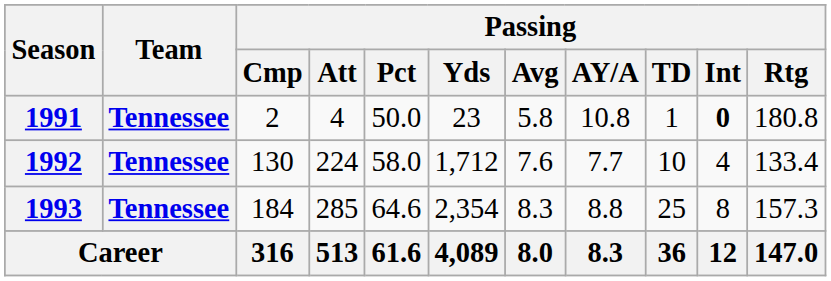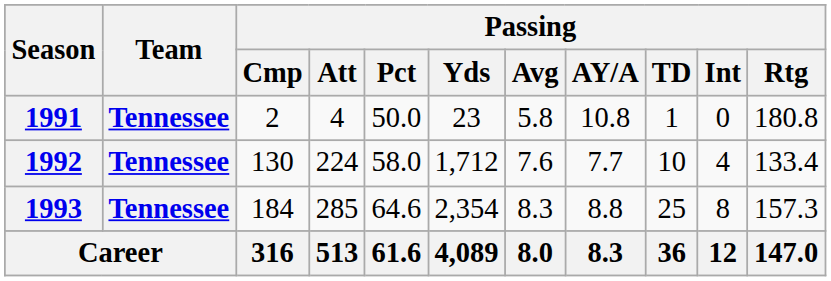1991 | Passing / Int: bold -> normal
